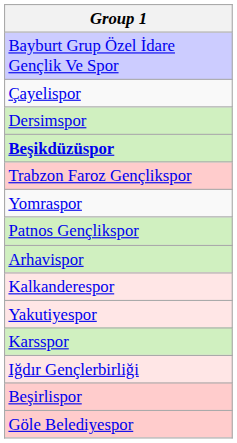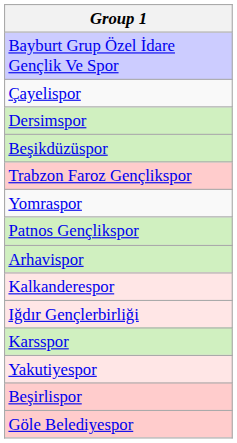row 5 | column 1: bold -> normal
row 11 | column 1: Yakutiyespor -> Iğdır Gençlerbirliği
row 13 | column 1: Iğdır Gençlerbirliği -> Yakutiyespor
